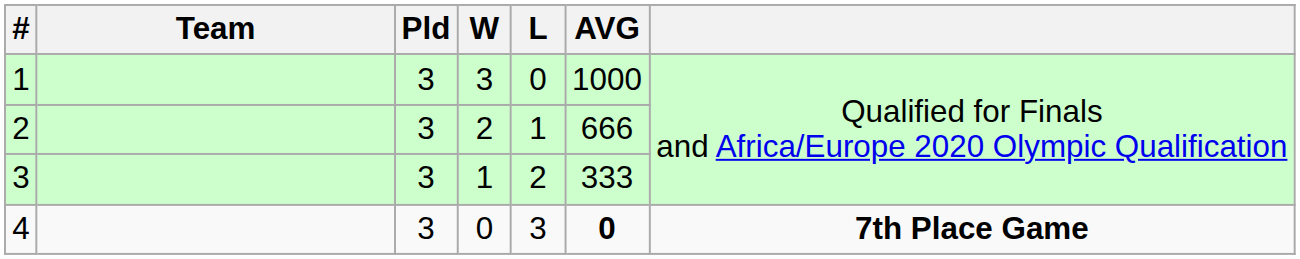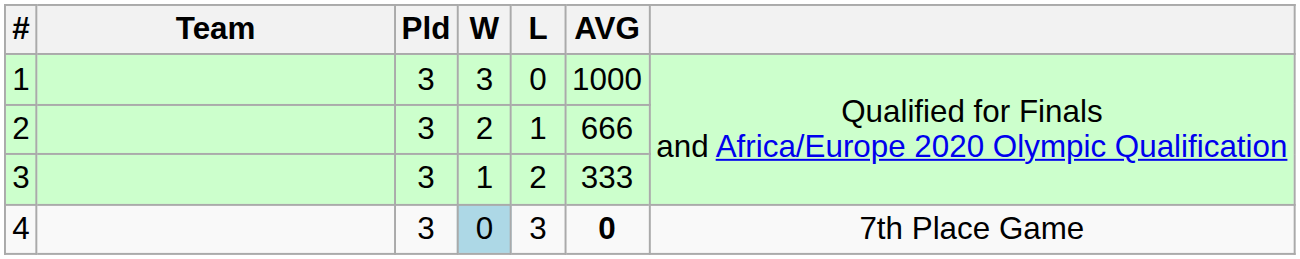4 | W: no background -> lightblue background
4 | column 7: bold -> normal
